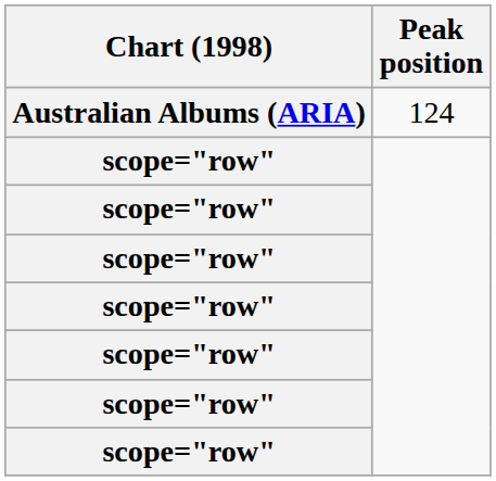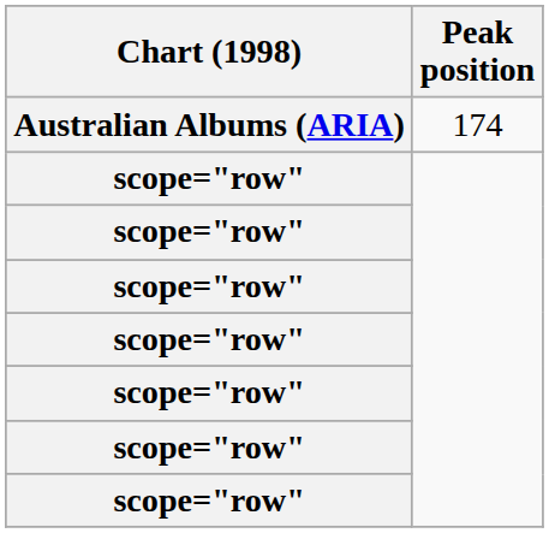Australian Albums (ARIA) | Peak position: 124 -> 174
